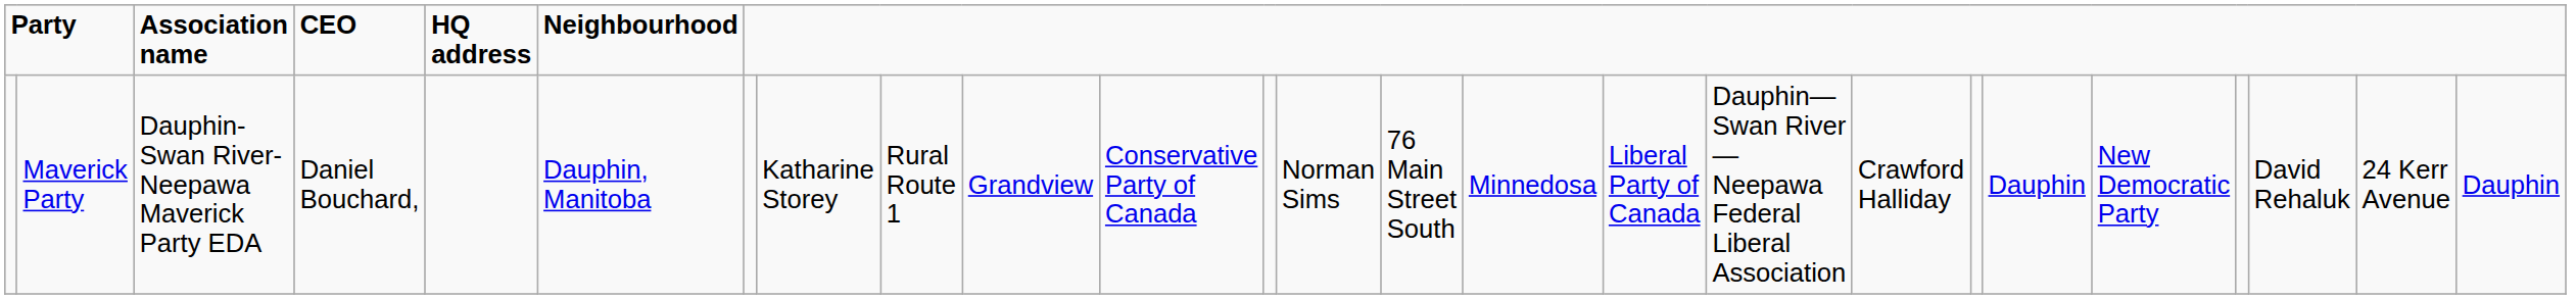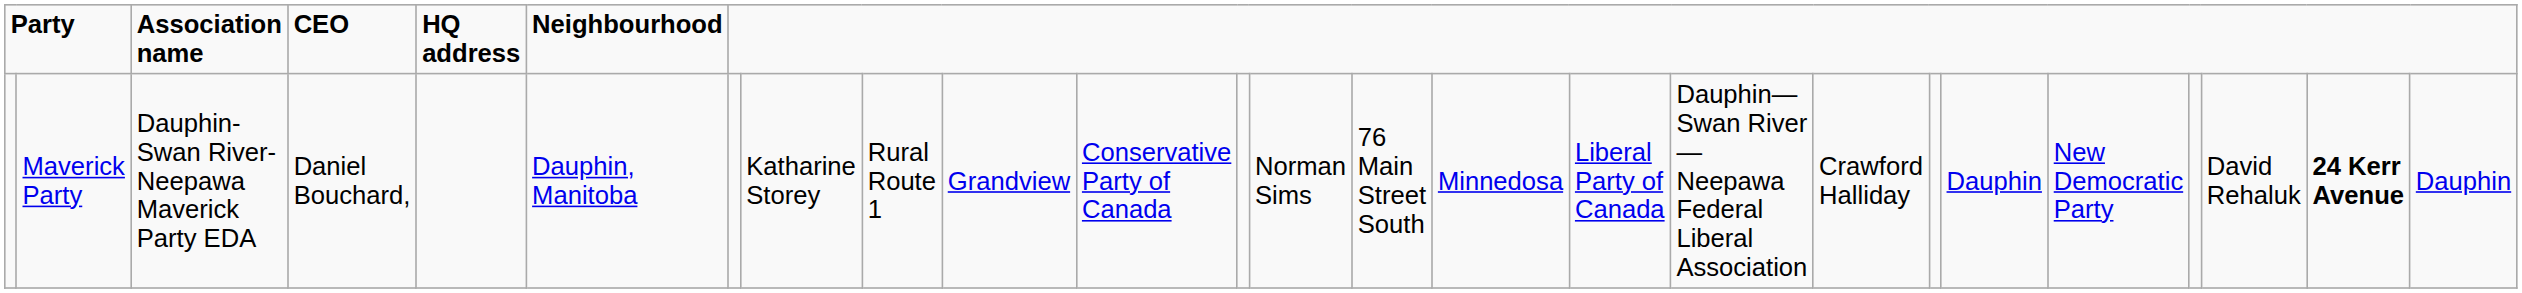Maverick Party | column 24: normal -> bold
